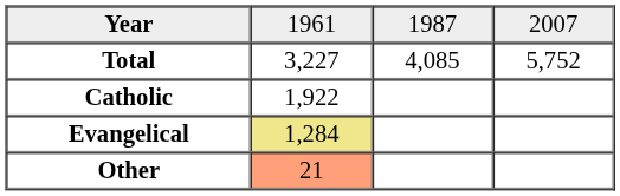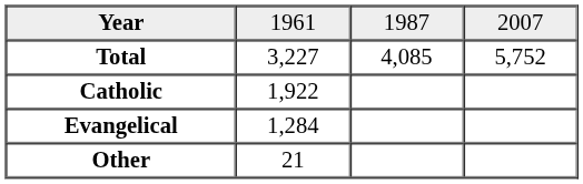Evangelical | column 2: khaki background -> no background
Other | column 2: lightsalmon background -> no background
